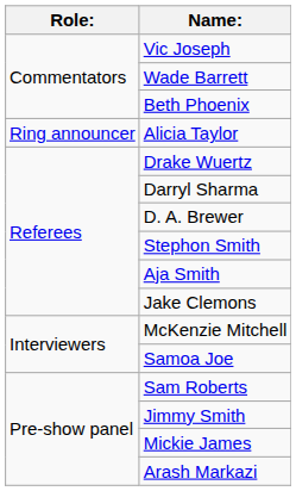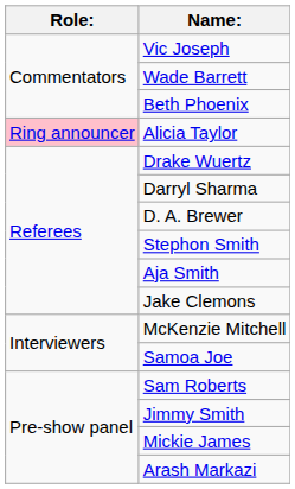Alicia Taylor | Role:: no background -> pink background
